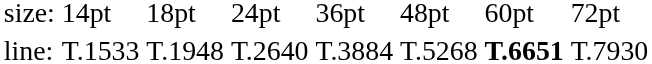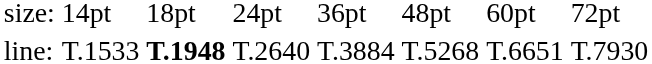line: | column 3: normal -> bold
line: | column 7: bold -> normal
